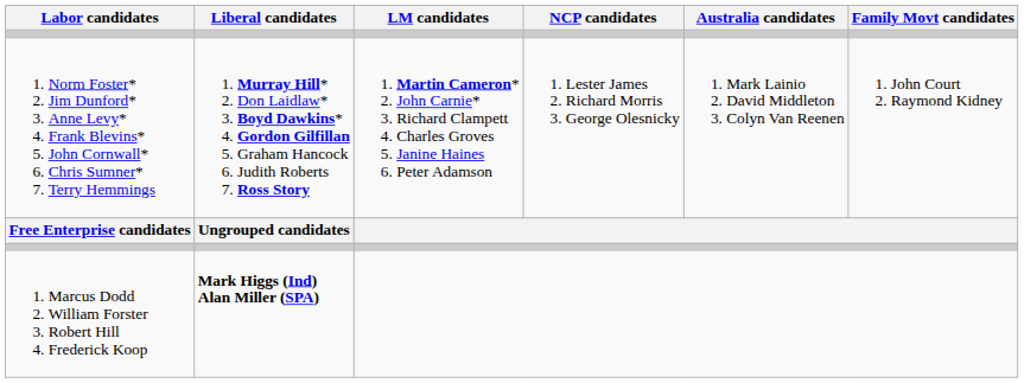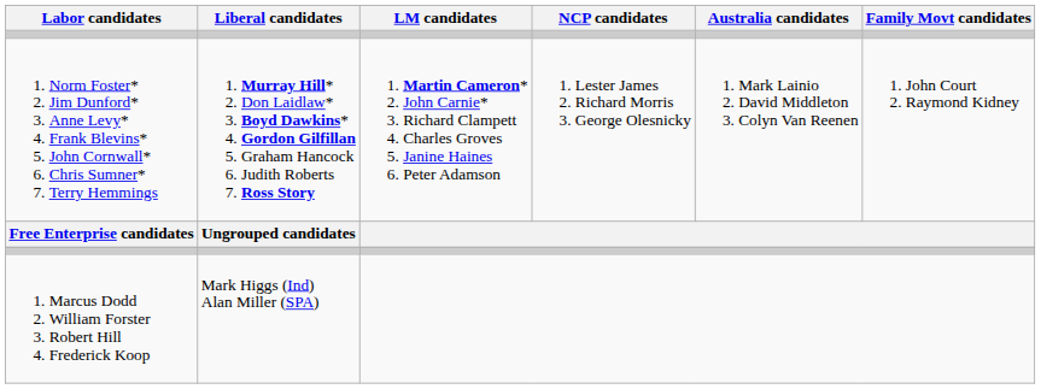Marcus Dodd William Forster Robert Hill Frederick Koop | Liberal candidates: bold -> normal
